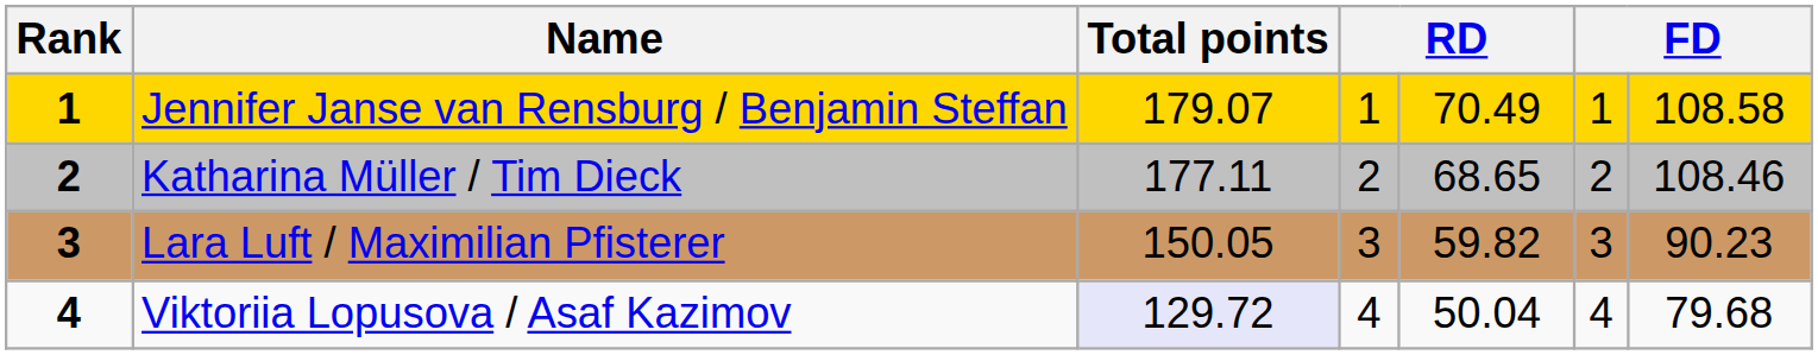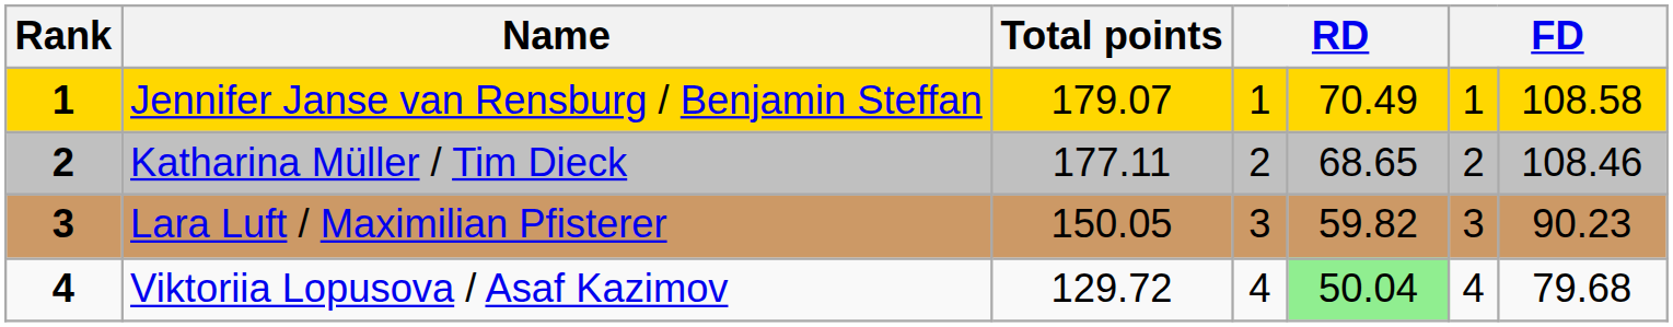Viktoriia Lopusova / Asaf Kazimov | Total points: lavender background -> no background
Viktoriia Lopusova / Asaf Kazimov | column 5: no background -> lightgreen background
